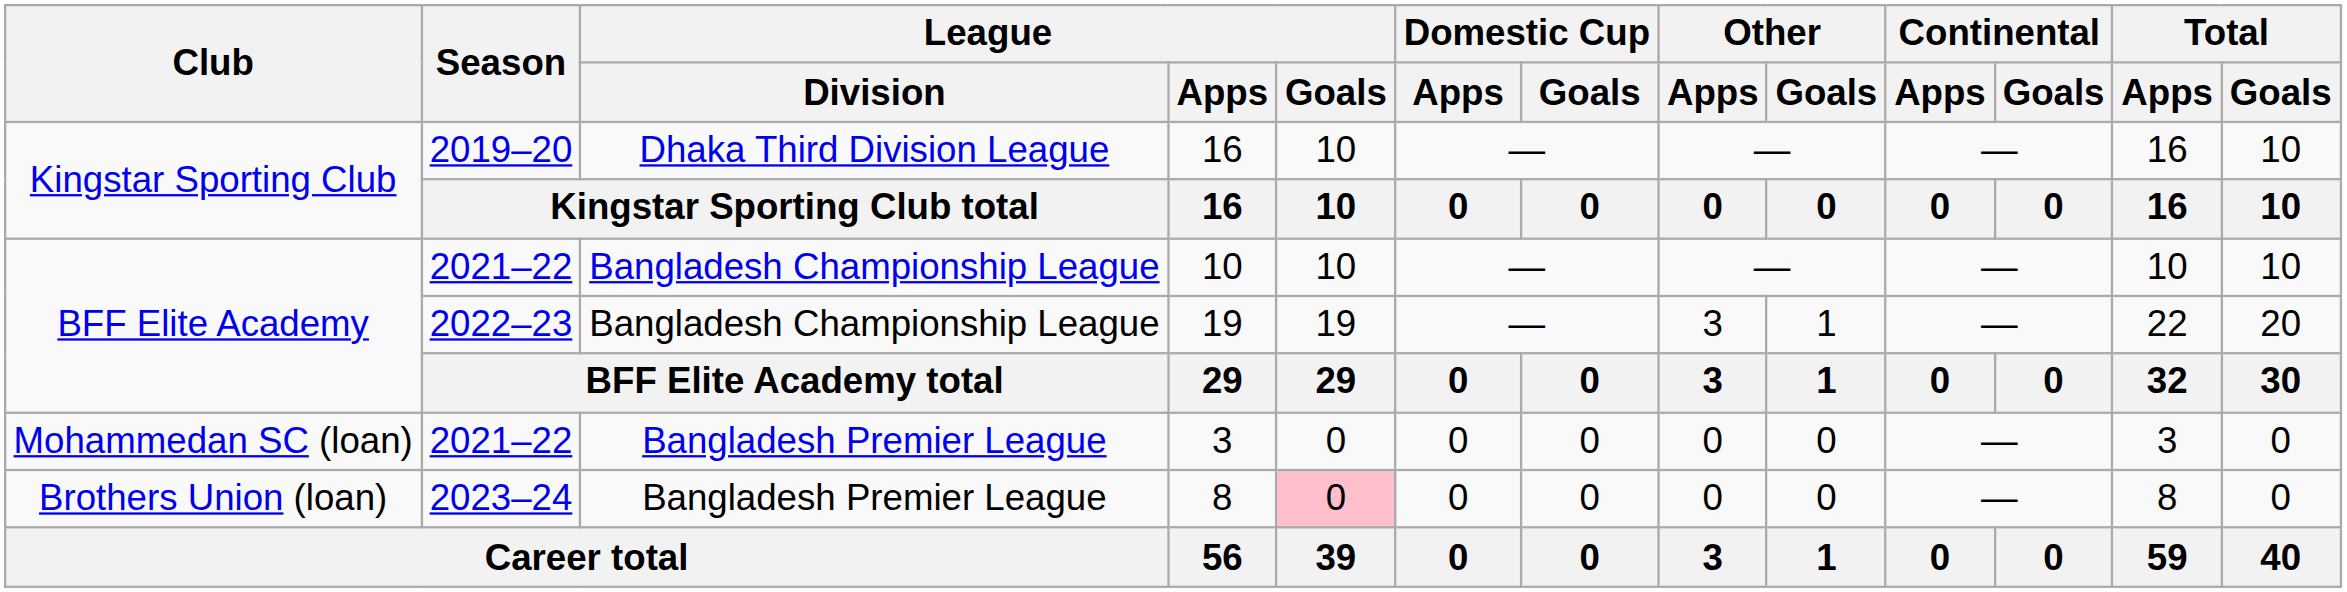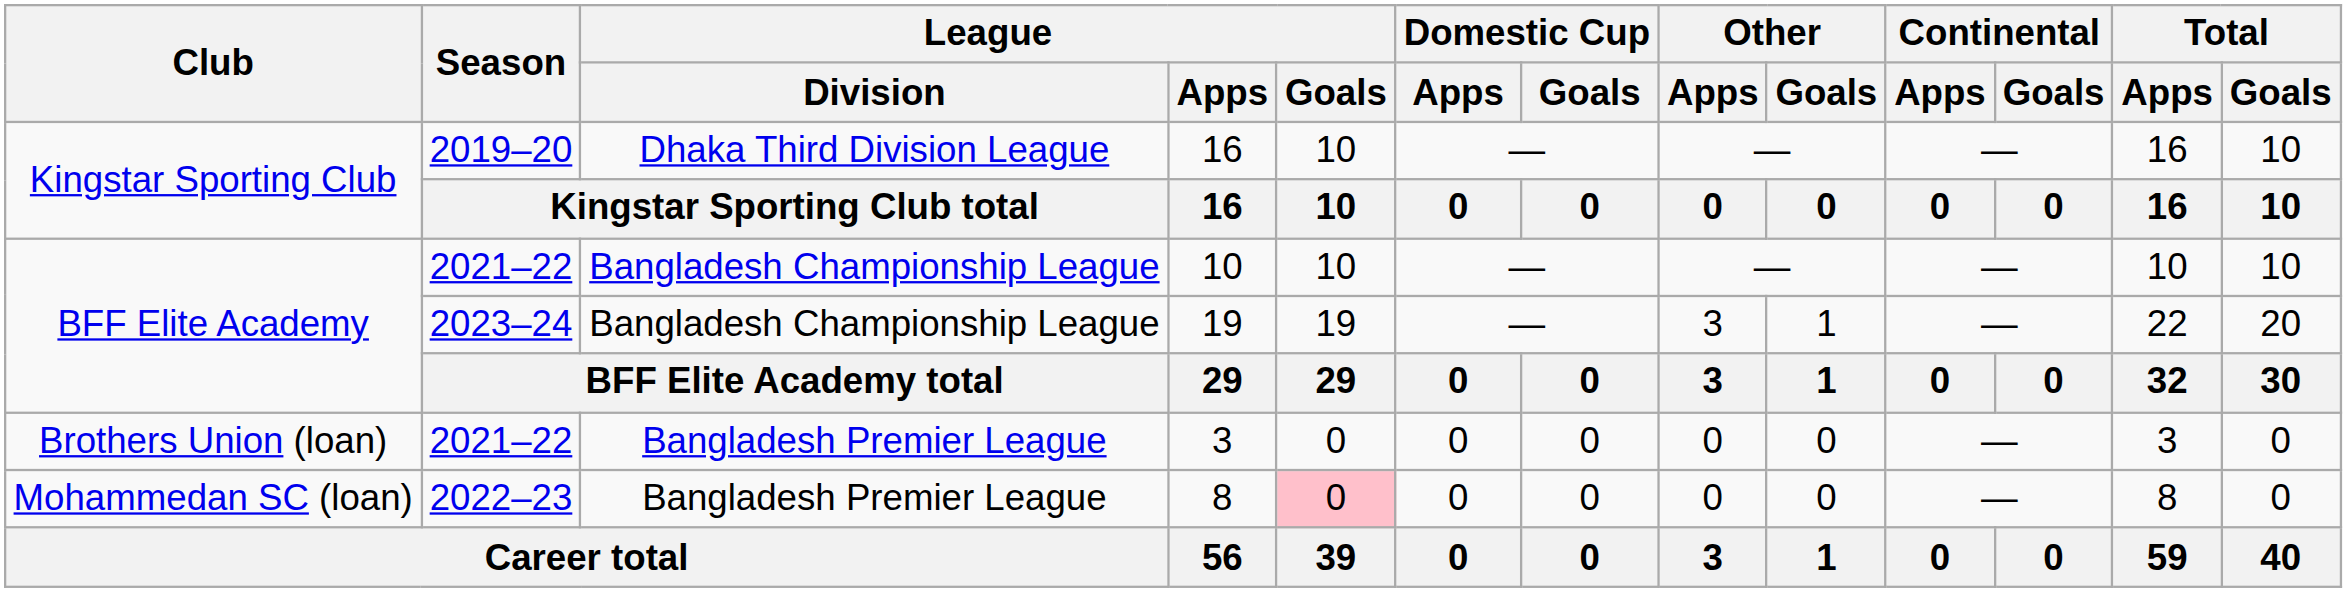row 6 | Season: 2022–23 -> 2023–24
row 8 | Club: Mohammedan SC (loan) -> Brothers Union (loan)
row 9 | Club: Brothers Union (loan) -> Mohammedan SC (loan)
row 9 | Season: 2023–24 -> 2022–23
